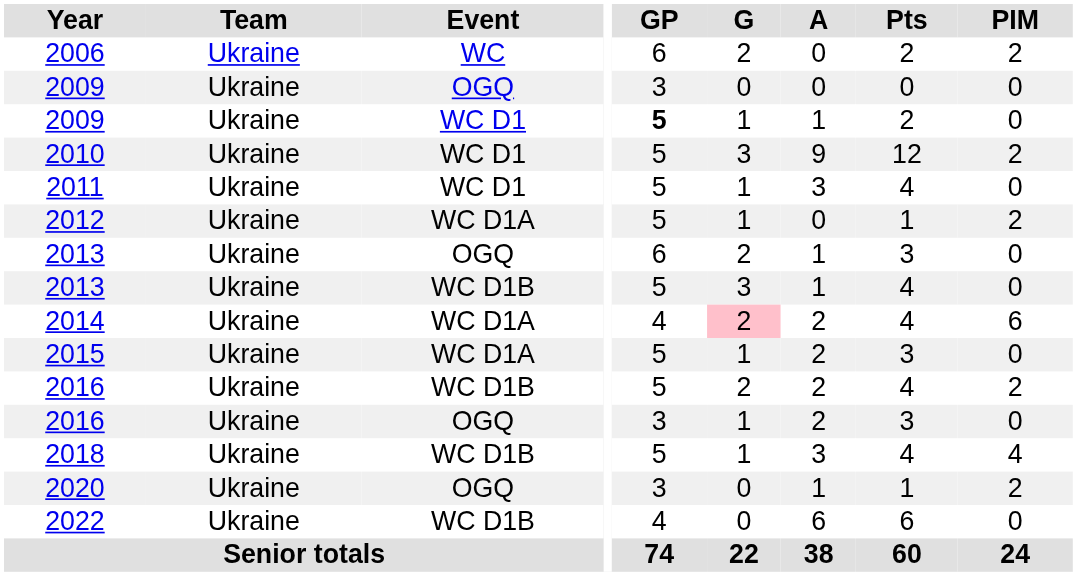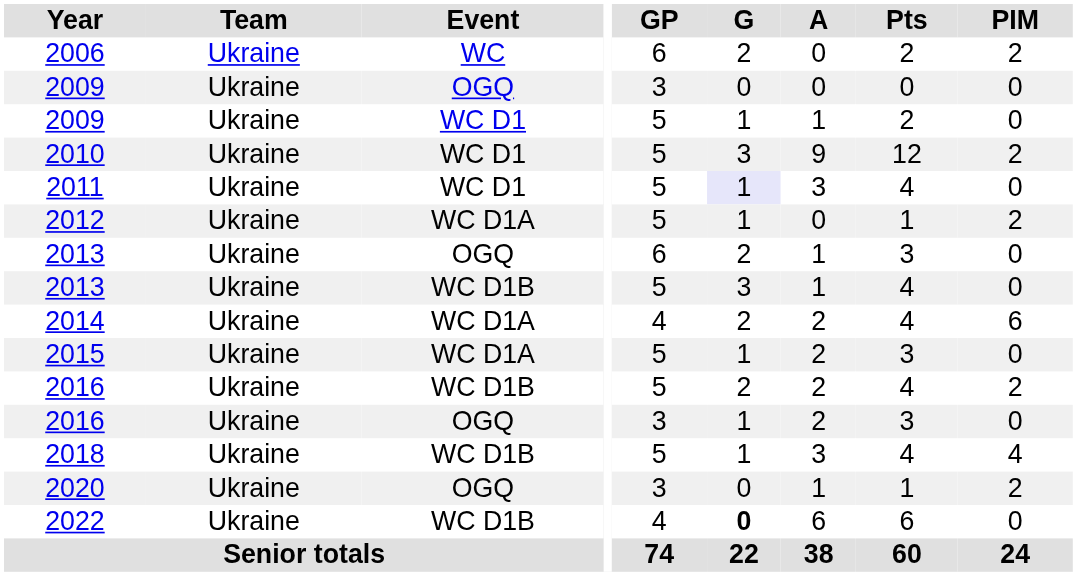2009 / WC D1 | GP: bold -> normal
2011 | G: no background -> lavender background
2014 | G: pink background -> no background
2022 | G: normal -> bold
